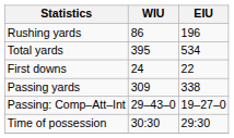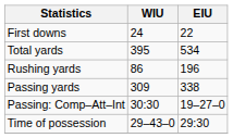rows swapped: First downs <-> Rushing yards
Passing: Comp–Att–Int | WIU: 29–43–0 -> 30:30
Time of possession | WIU: 30:30 -> 29–43–0
